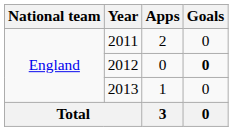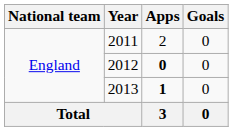2012 | Apps: normal -> bold
2012 | Goals: bold -> normal
2013 | Apps: normal -> bold
